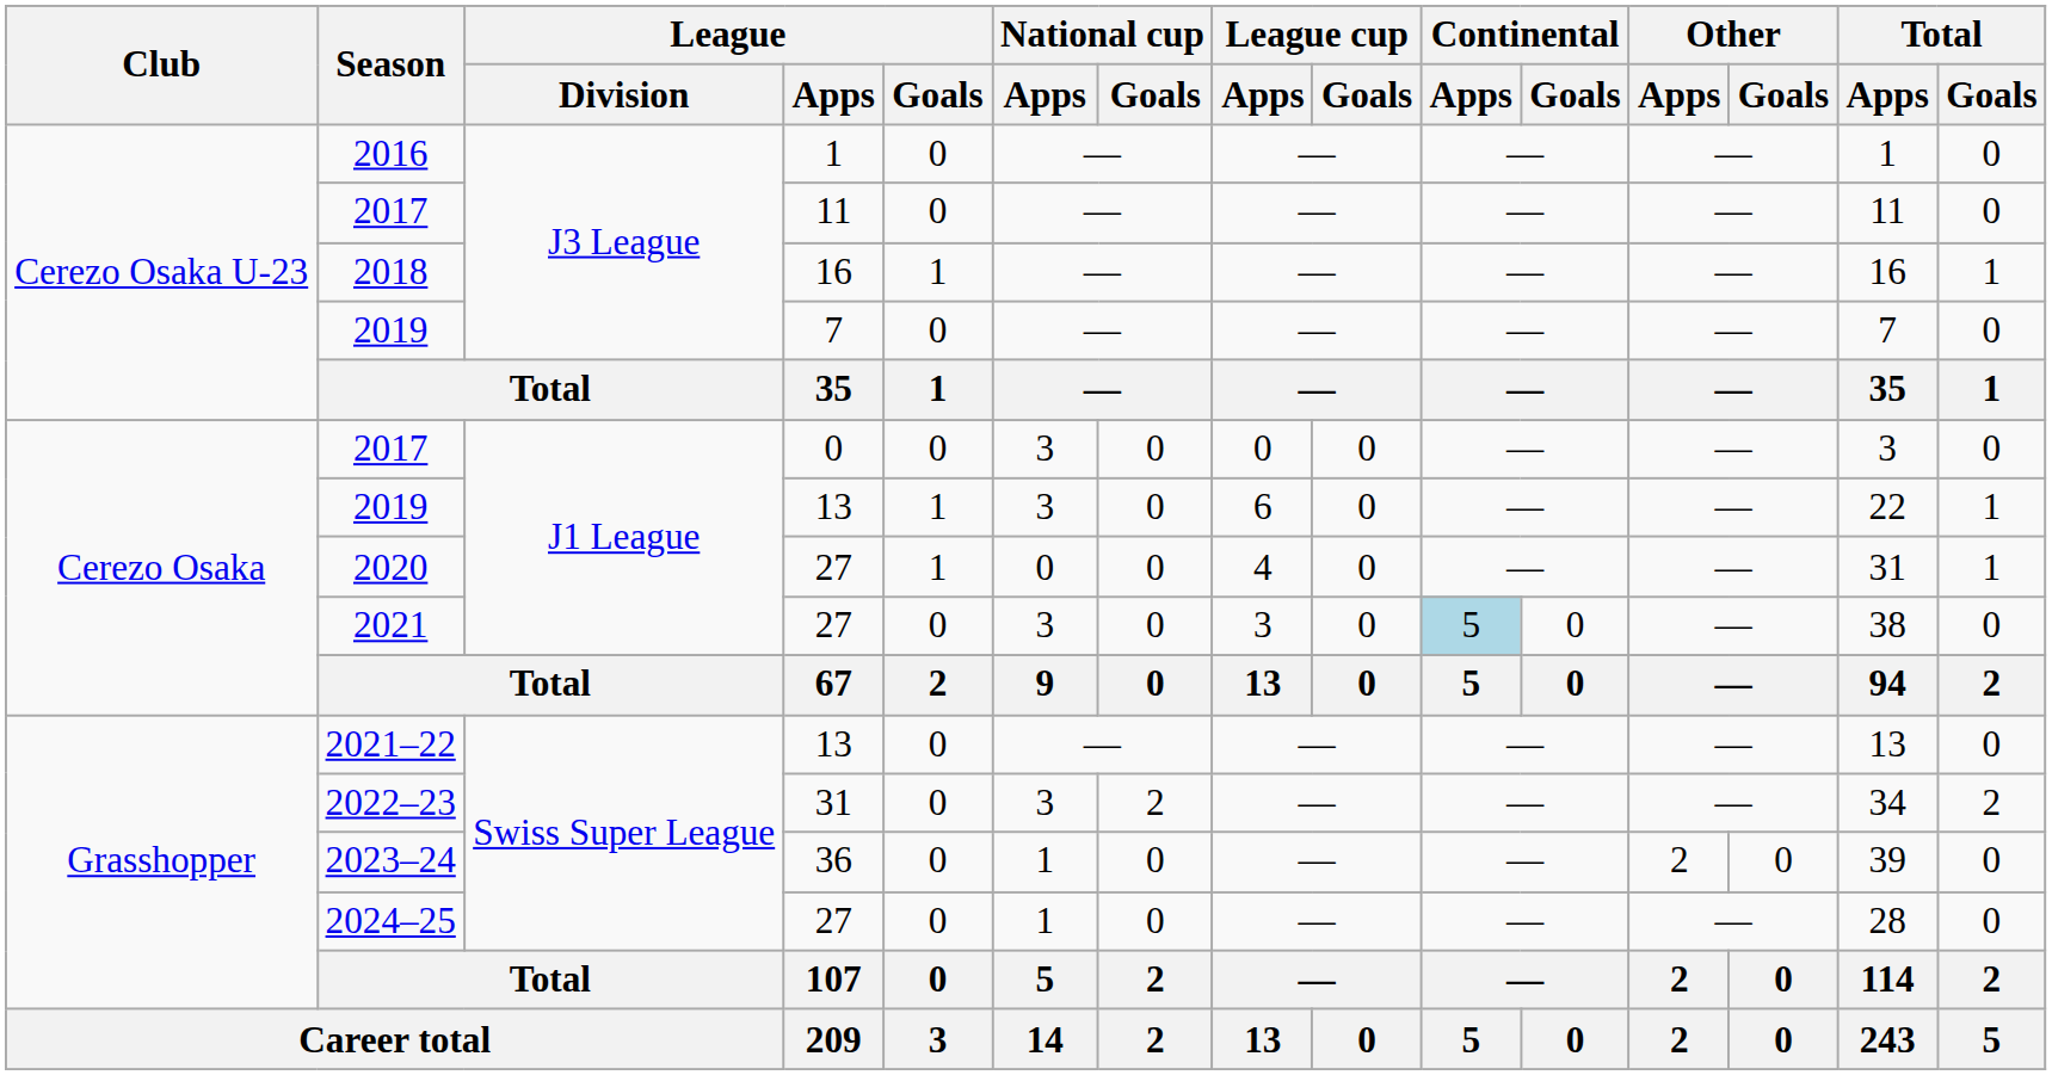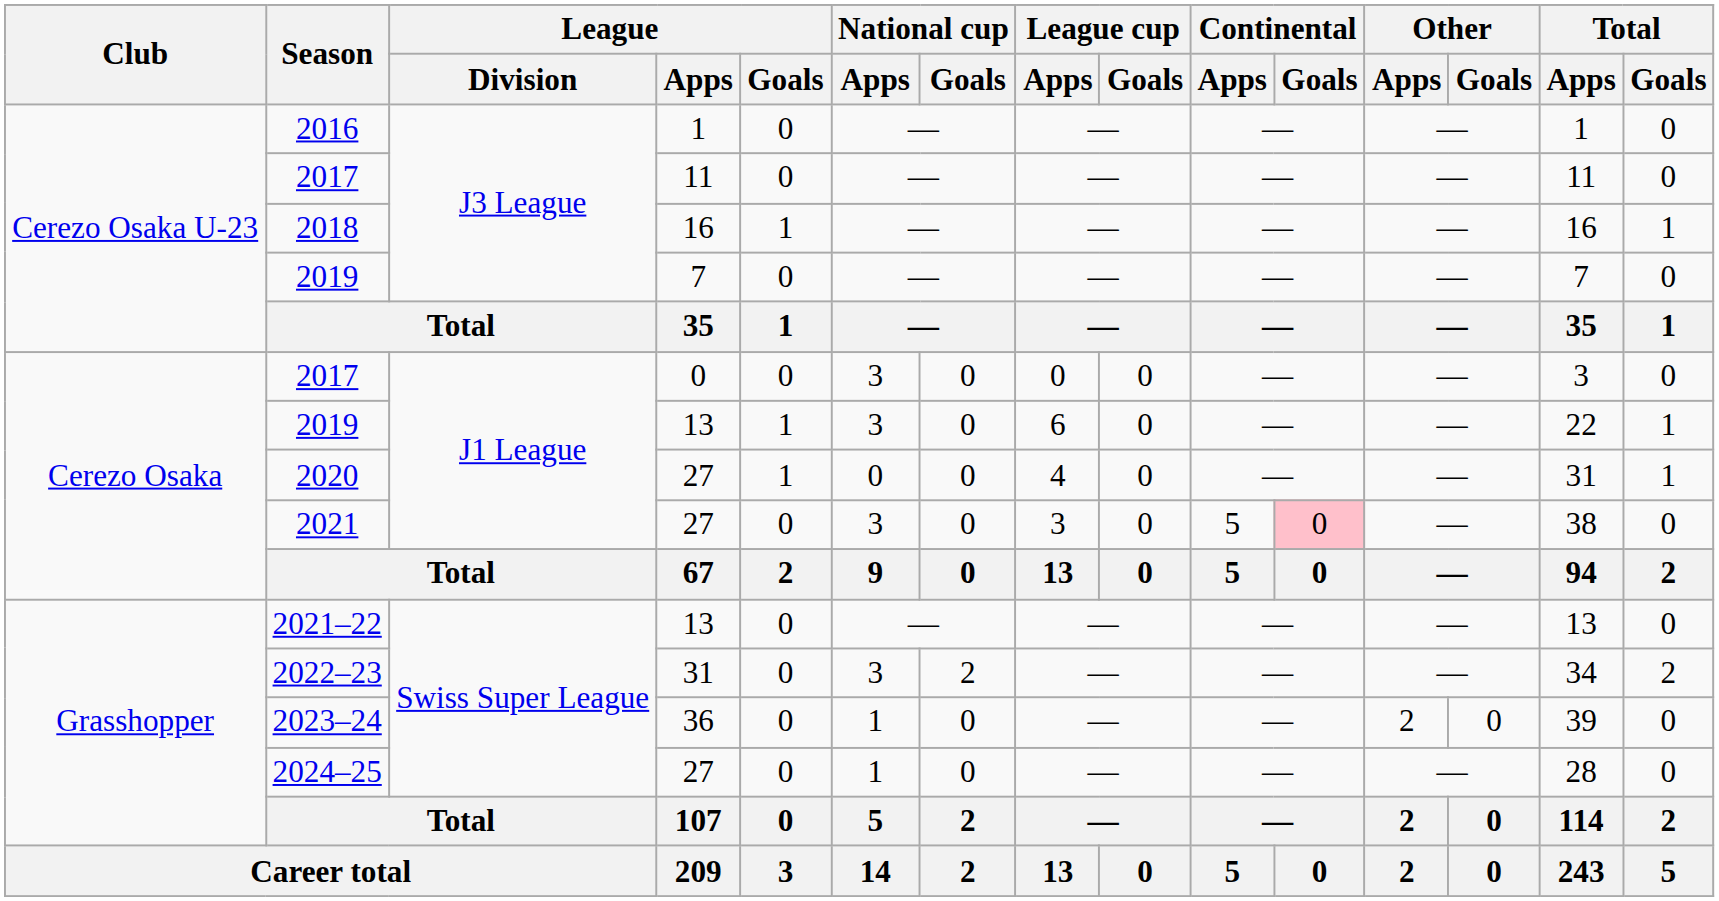2021 | Continental / Apps: lightblue background -> no background
2021 | Continental / Goals: no background -> pink background
